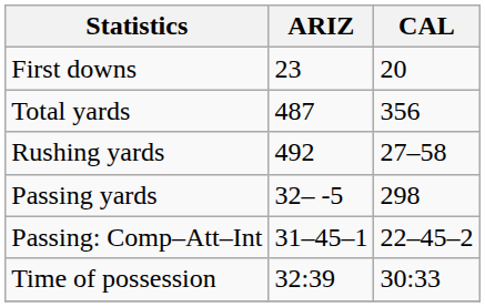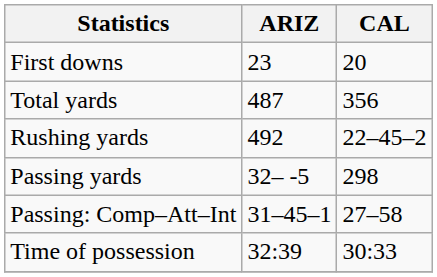Rushing yards | CAL: 27–58 -> 22–45–2
Passing: Comp–Att–Int | CAL: 22–45–2 -> 27–58
